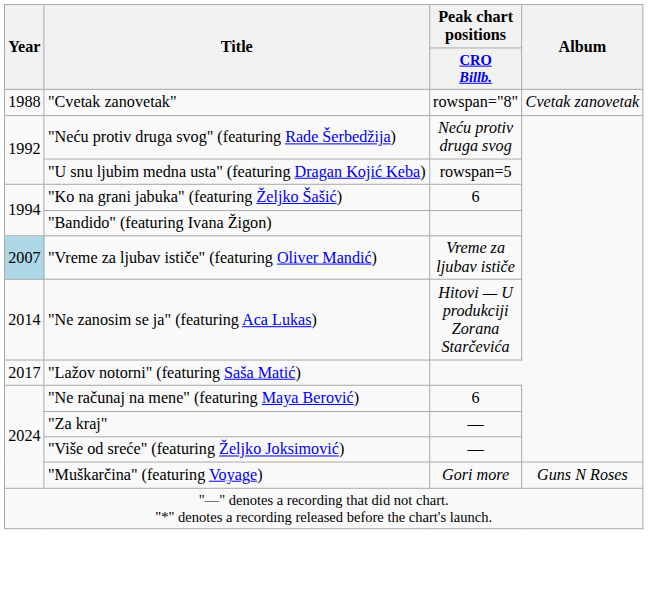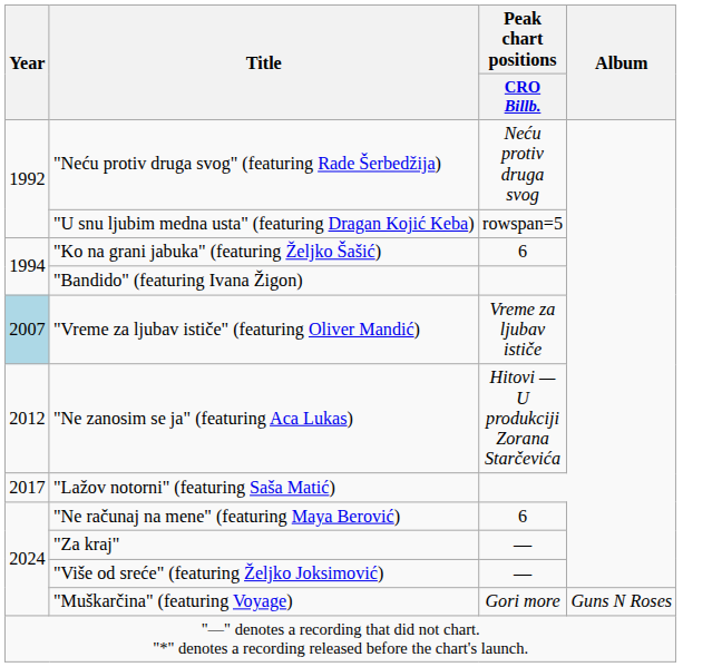- row: 1988 | "Cvetak zanovetak" | rowspan="8" | Cvetak zanovetak
"Ne zanosim se ja" (featuring Aca Lukas) | Year: 2014 -> 2012
